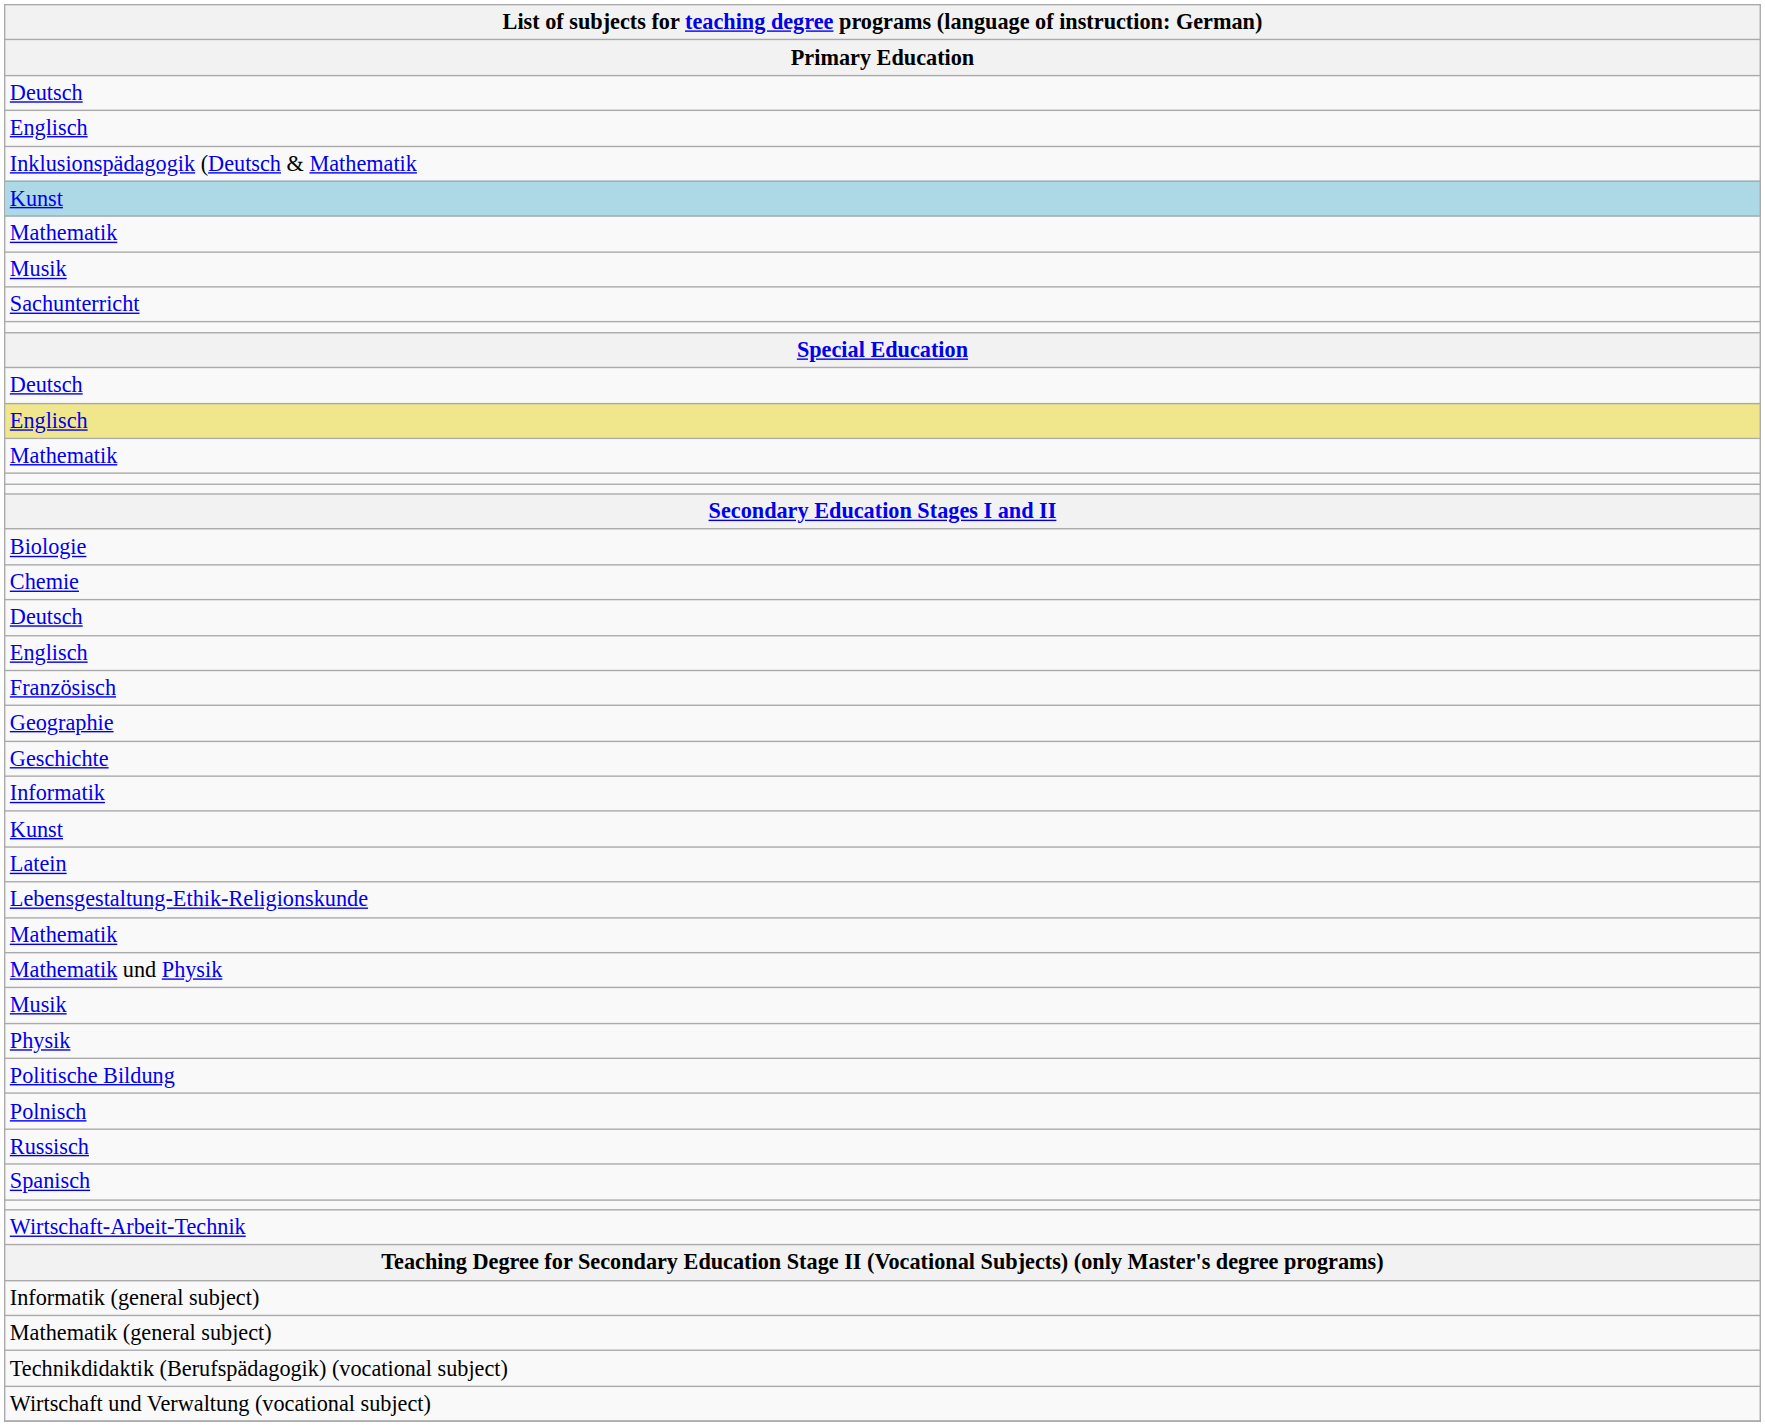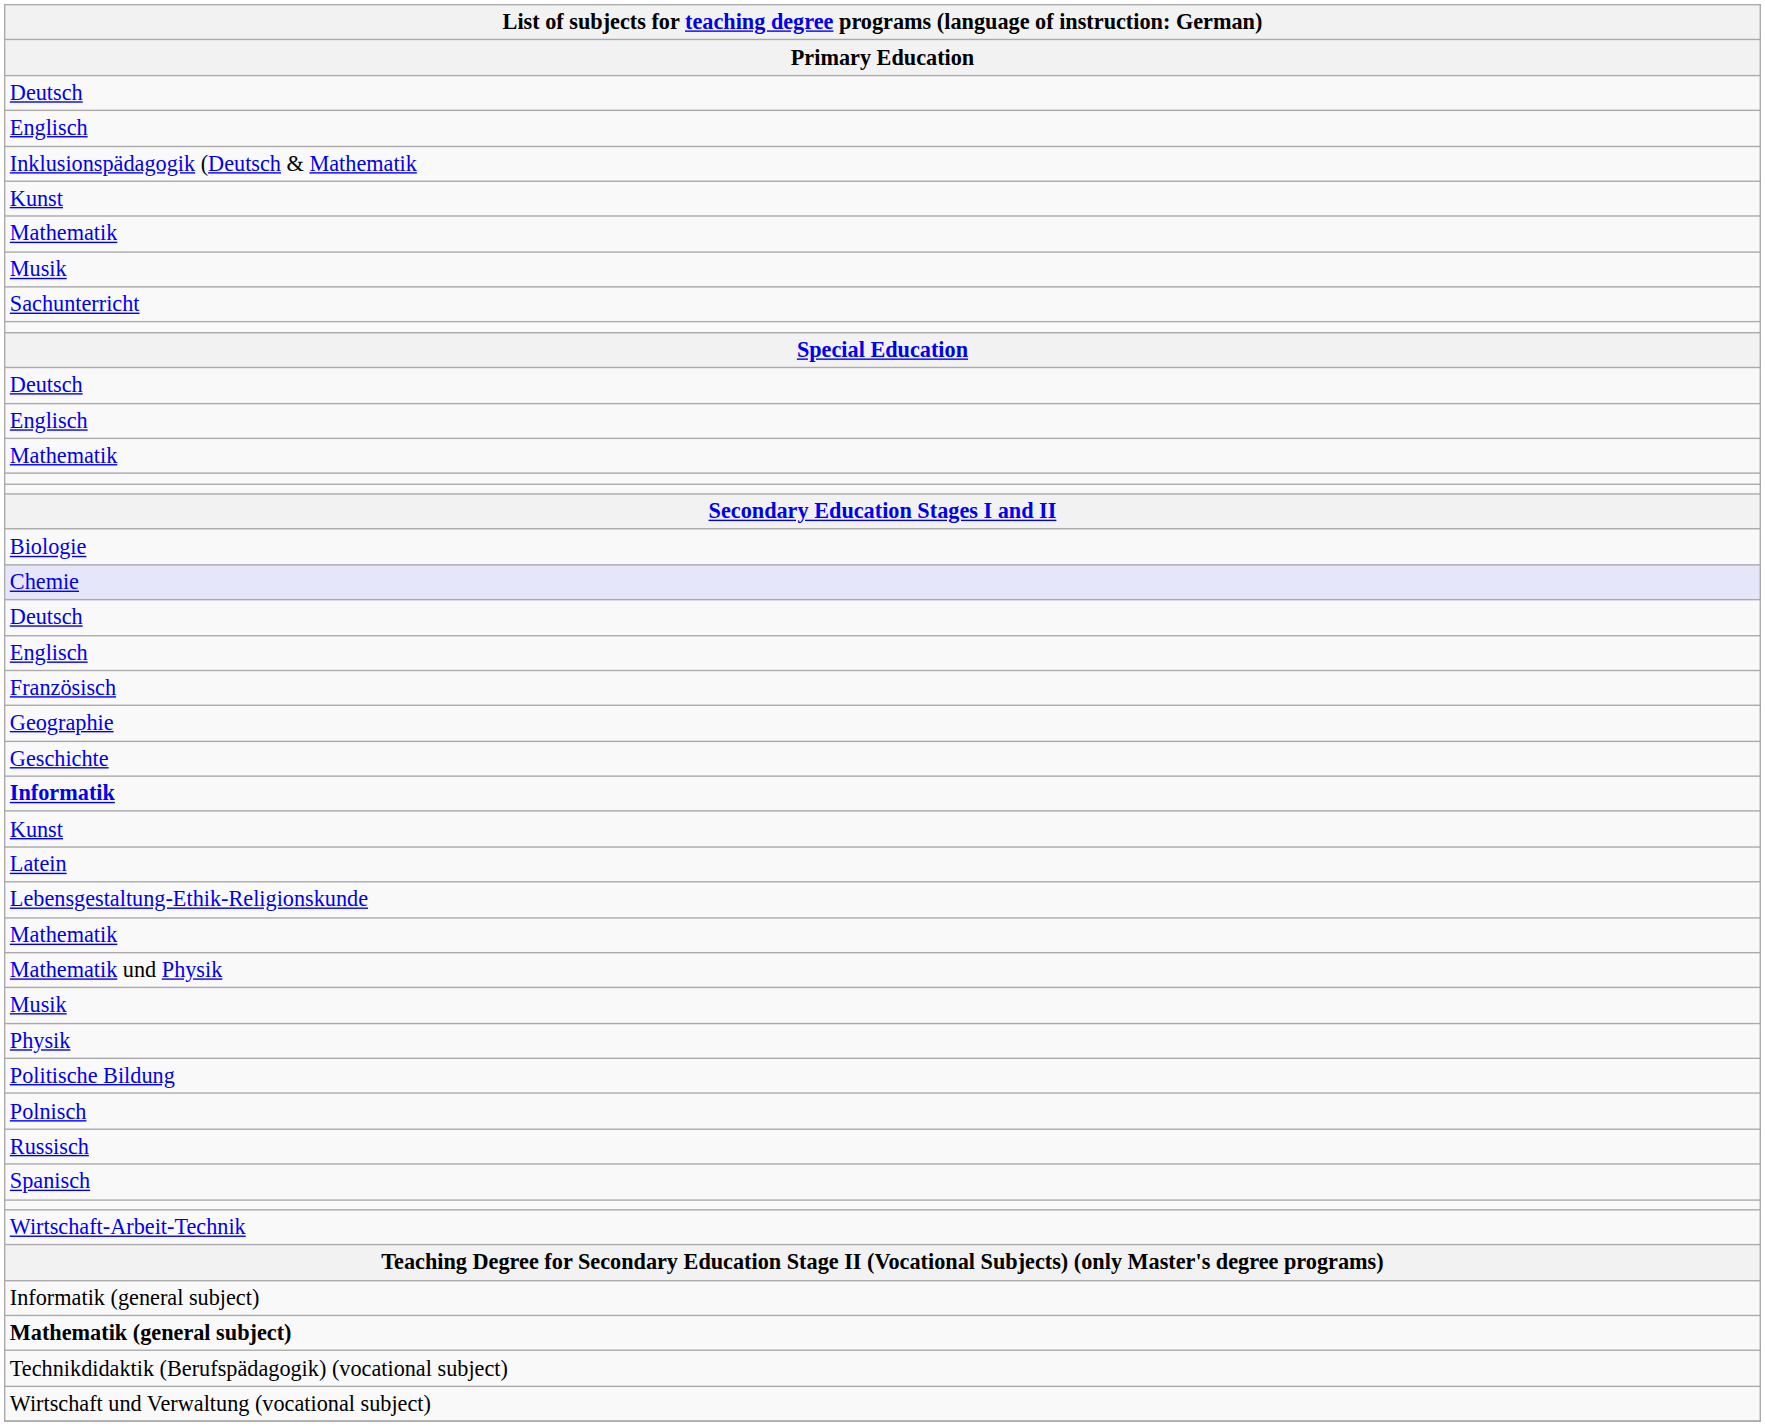row 6 | column 1: lightblue background -> no background
row 13 | column 1: khaki background -> no background
row 19 | column 1: no background -> lavender background
row 25 | column 1: normal -> bold
row 41 | column 1: normal -> bold
